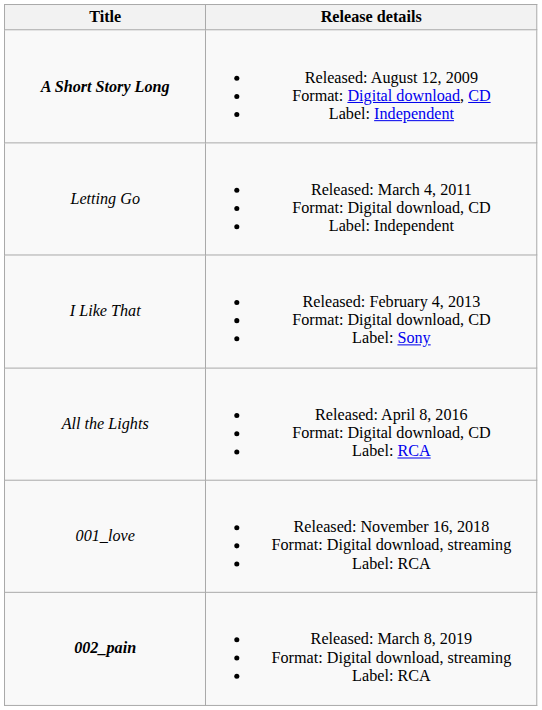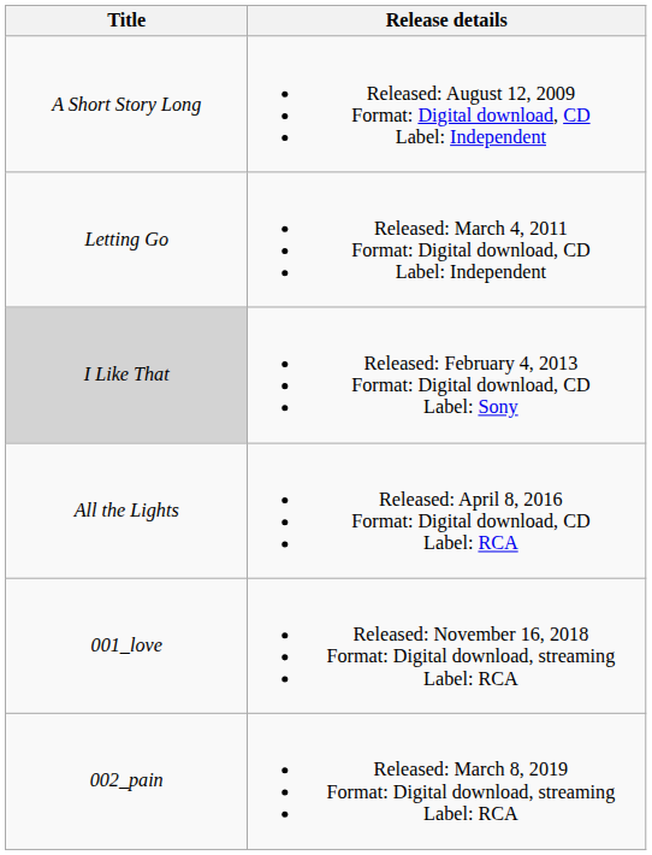A Short Story Long | Title: bold -> normal
I Like That | Title: no background -> lightgrey background
002_pain | Title: bold -> normal
